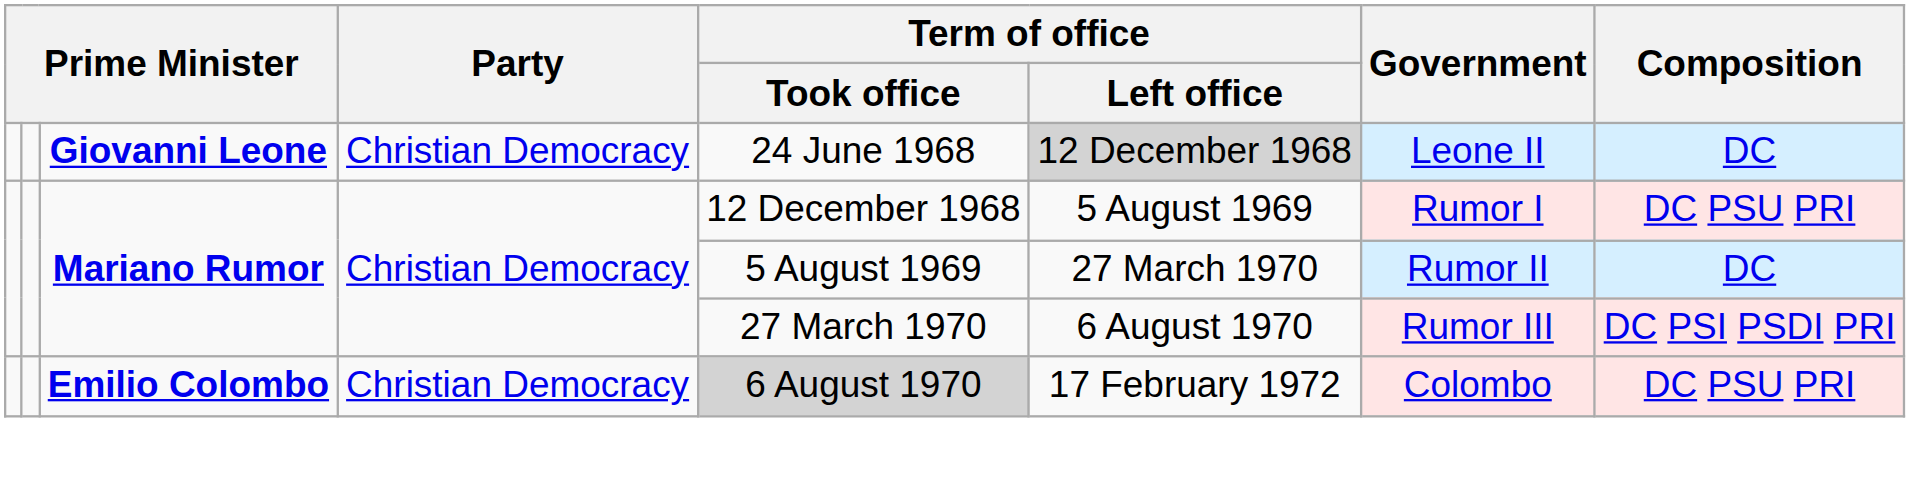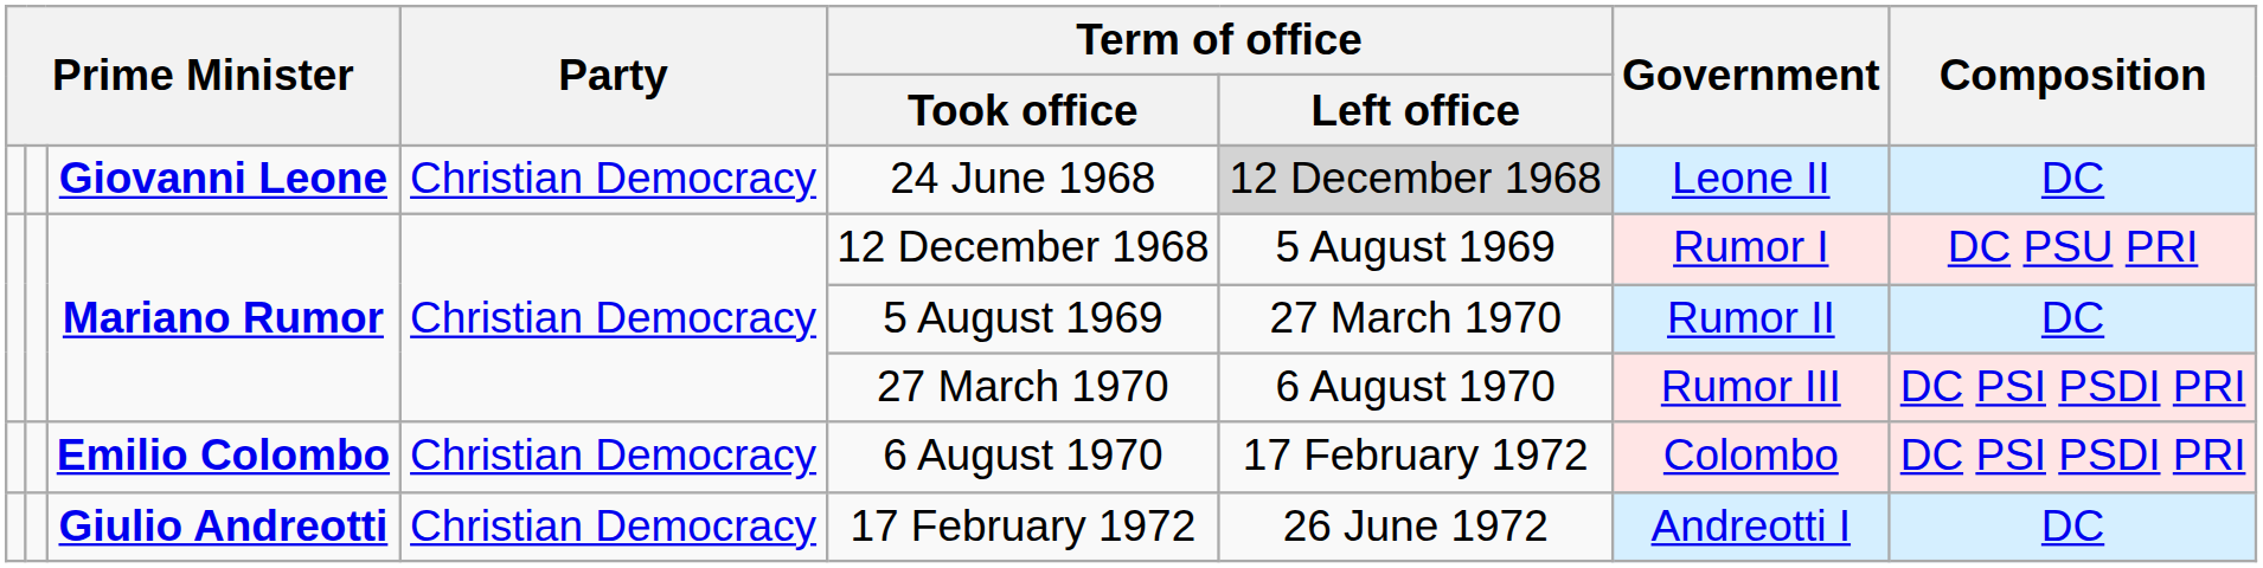Emilio Colombo | Term of office / Took office: lightgrey background -> no background
Emilio Colombo | Composition: DC PSU PRI -> DC PSI PSDI PRI
+ row: Giulio Andreotti | Christian Democracy | 17 February 1972 | 26 June 1972 | Andreotti I | DC
